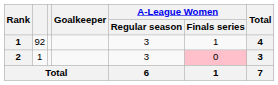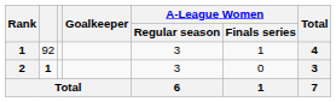2 | column 2: normal -> bold
2 | A-League Women / Finals series: pink background -> no background
